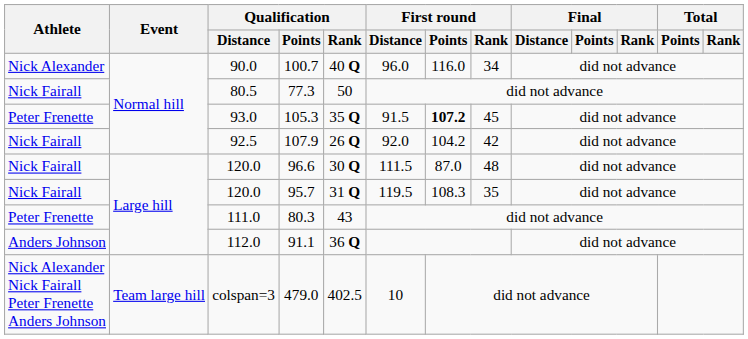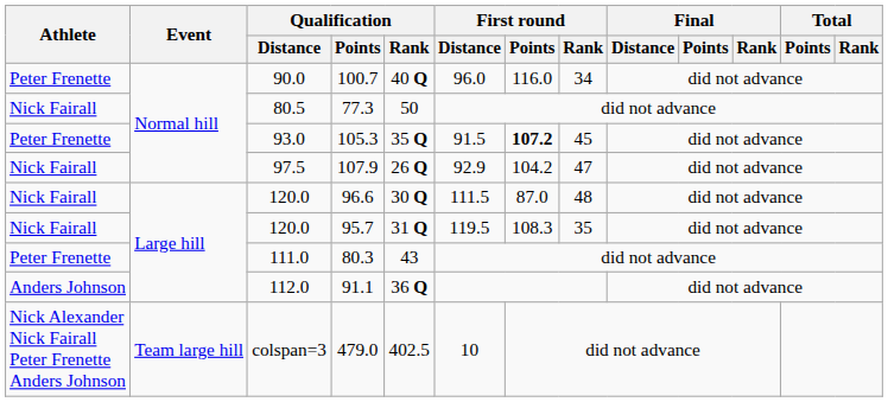100.7 | Athlete: Nick Alexander -> Peter Frenette
107.9 | Qualification / Distance: 92.5 -> 97.5
107.9 | First round / Distance: 92.0 -> 92.9
107.9 | First round / Rank: 42 -> 47
